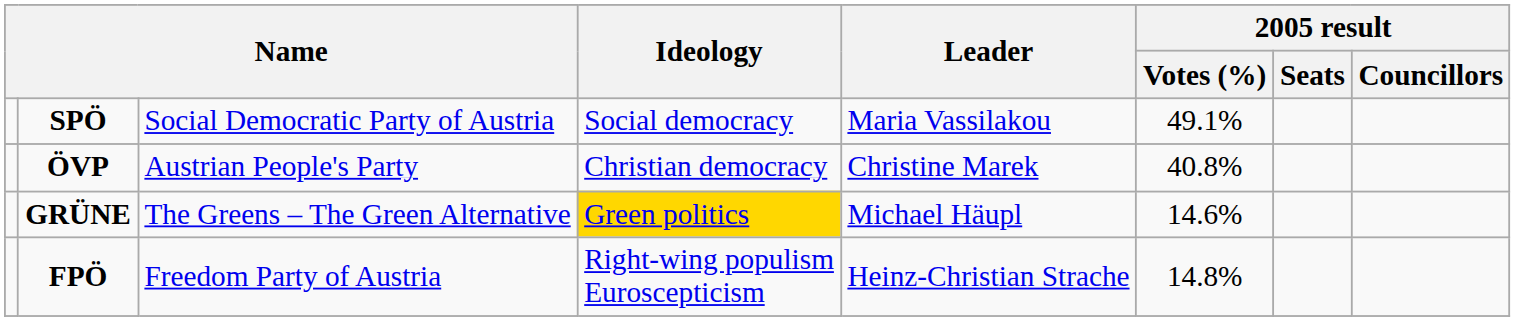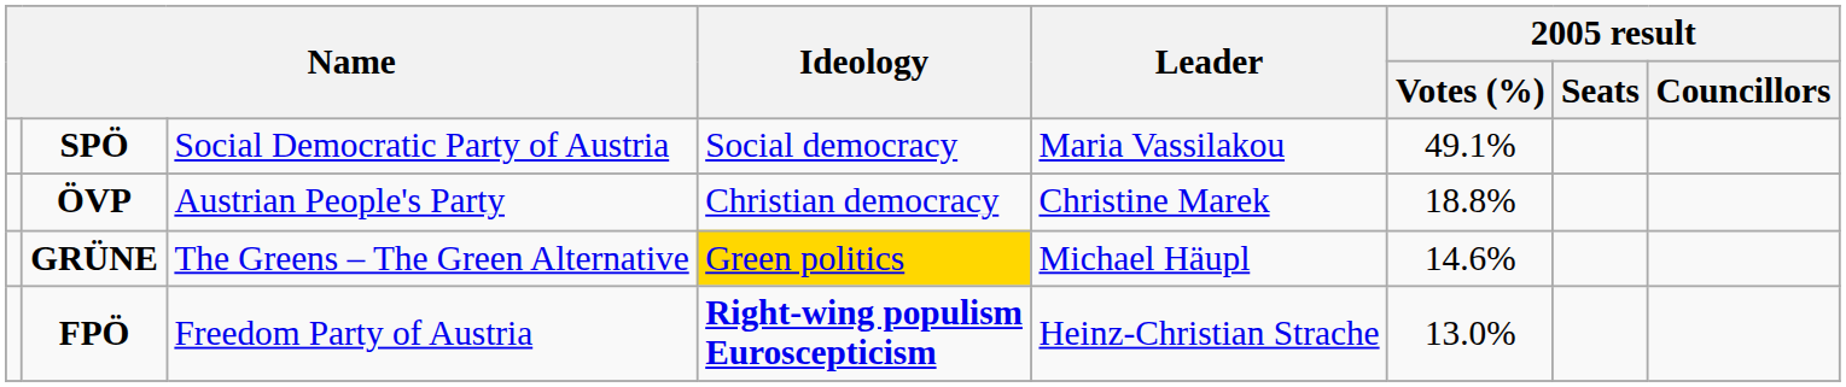ÖVP | 2005 result / Votes (%): 40.8% -> 18.8%
FPÖ | Ideology: normal -> bold
FPÖ | 2005 result / Votes (%): 14.8% -> 13.0%
